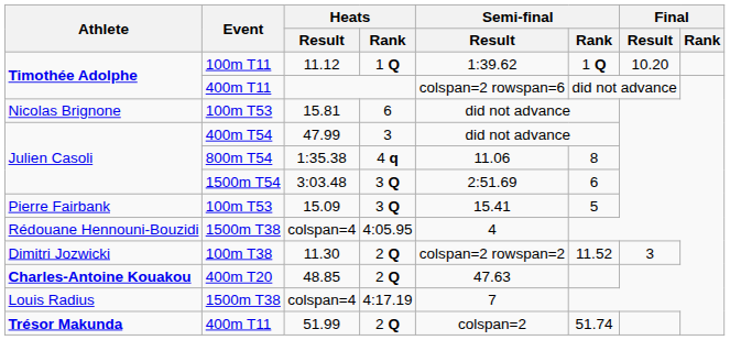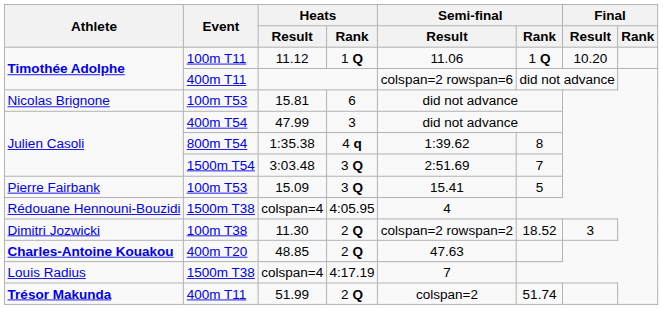11.12 | Semi-final / Result: 1:39.62 -> 11.06
1:35.38 | Semi-final / Result: 11.06 -> 1:39.62
3:03.48 | Semi-final / Rank: 6 -> 7
11.30 | Semi-final / Rank: 11.52 -> 18.52
